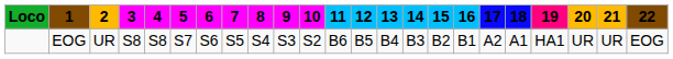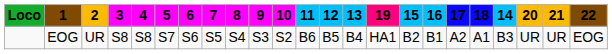columns swapped: 14 <-> 19
